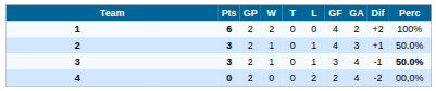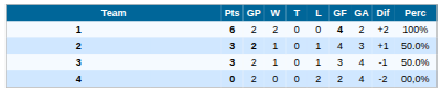row 2 | GF: normal -> bold
row 3 | GP: normal -> bold
row 4 | Perc: bold -> normal
